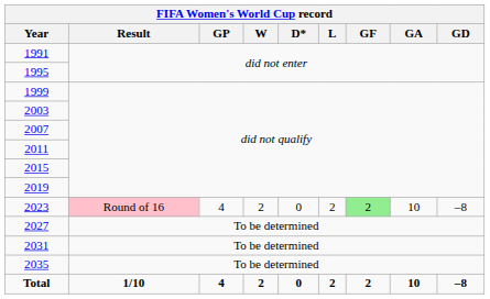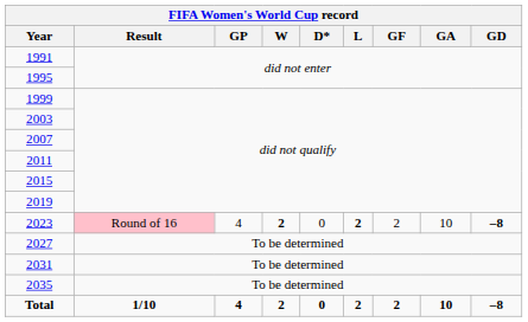2023 | W: normal -> bold
2023 | L: normal -> bold
2023 | GF: lightgreen background -> no background
2023 | GD: normal -> bold
